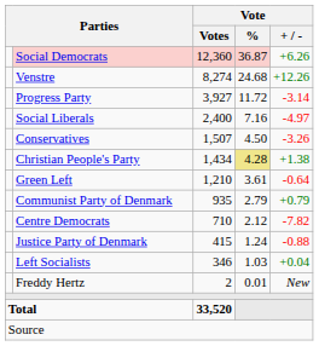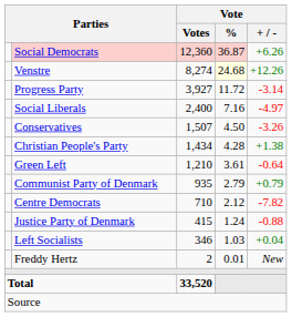Venstre | Vote / %: no background -> lightyellow background
Christian People's Party | Vote / %: khaki background -> no background
